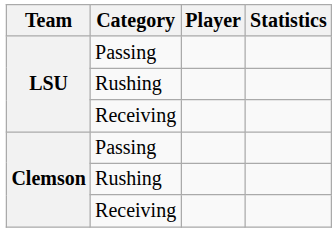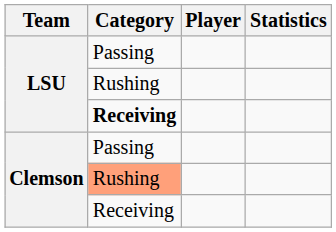LSU / Receiving | Category: normal -> bold
Clemson / Rushing | Category: no background -> lightsalmon background
